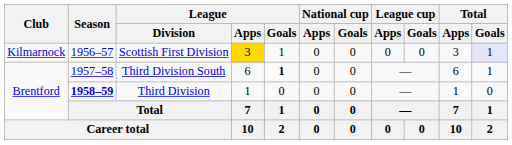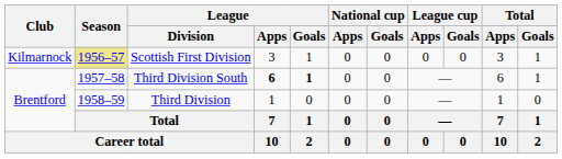Scottish First Division | Season: no background -> khaki background
Scottish First Division | League / Apps: gold background -> no background
Scottish First Division | Total / Goals: lavender background -> no background
Third Division South | League / Apps: normal -> bold
Third Division | Season: bold -> normal
